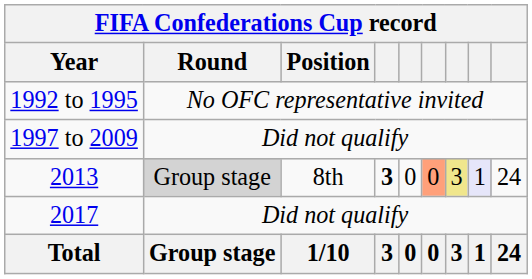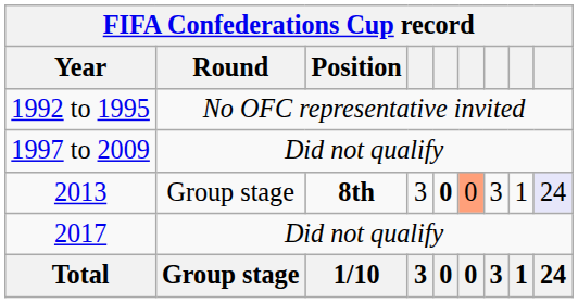2013 | Round: lightgrey background -> no background
2013 | Position: normal -> bold
2013 | column 4: bold -> normal
2013 | column 5: normal -> bold
2013 | column 7: khaki background -> no background
2013 | column 8: lavender background -> no background
2013 | column 9: no background -> lavender background
